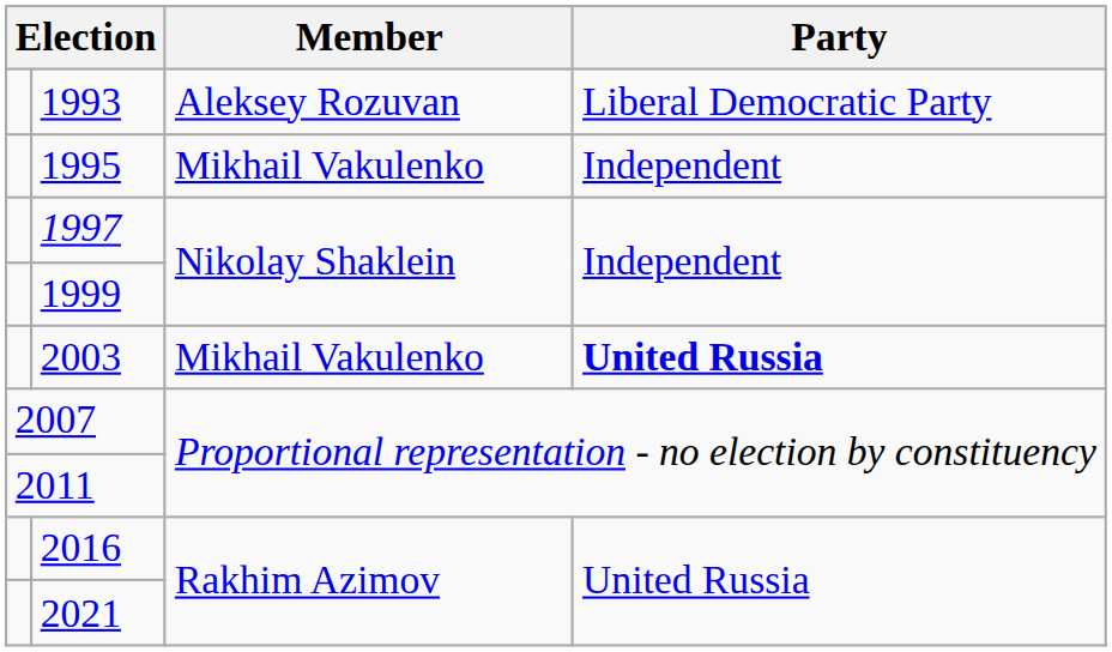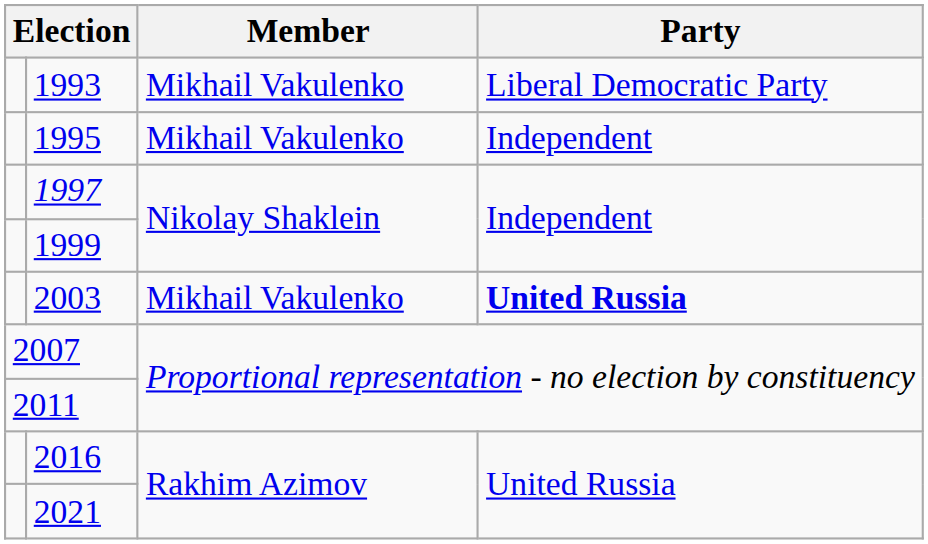1993 | Member: Aleksey Rozuvan -> Mikhail Vakulenko
